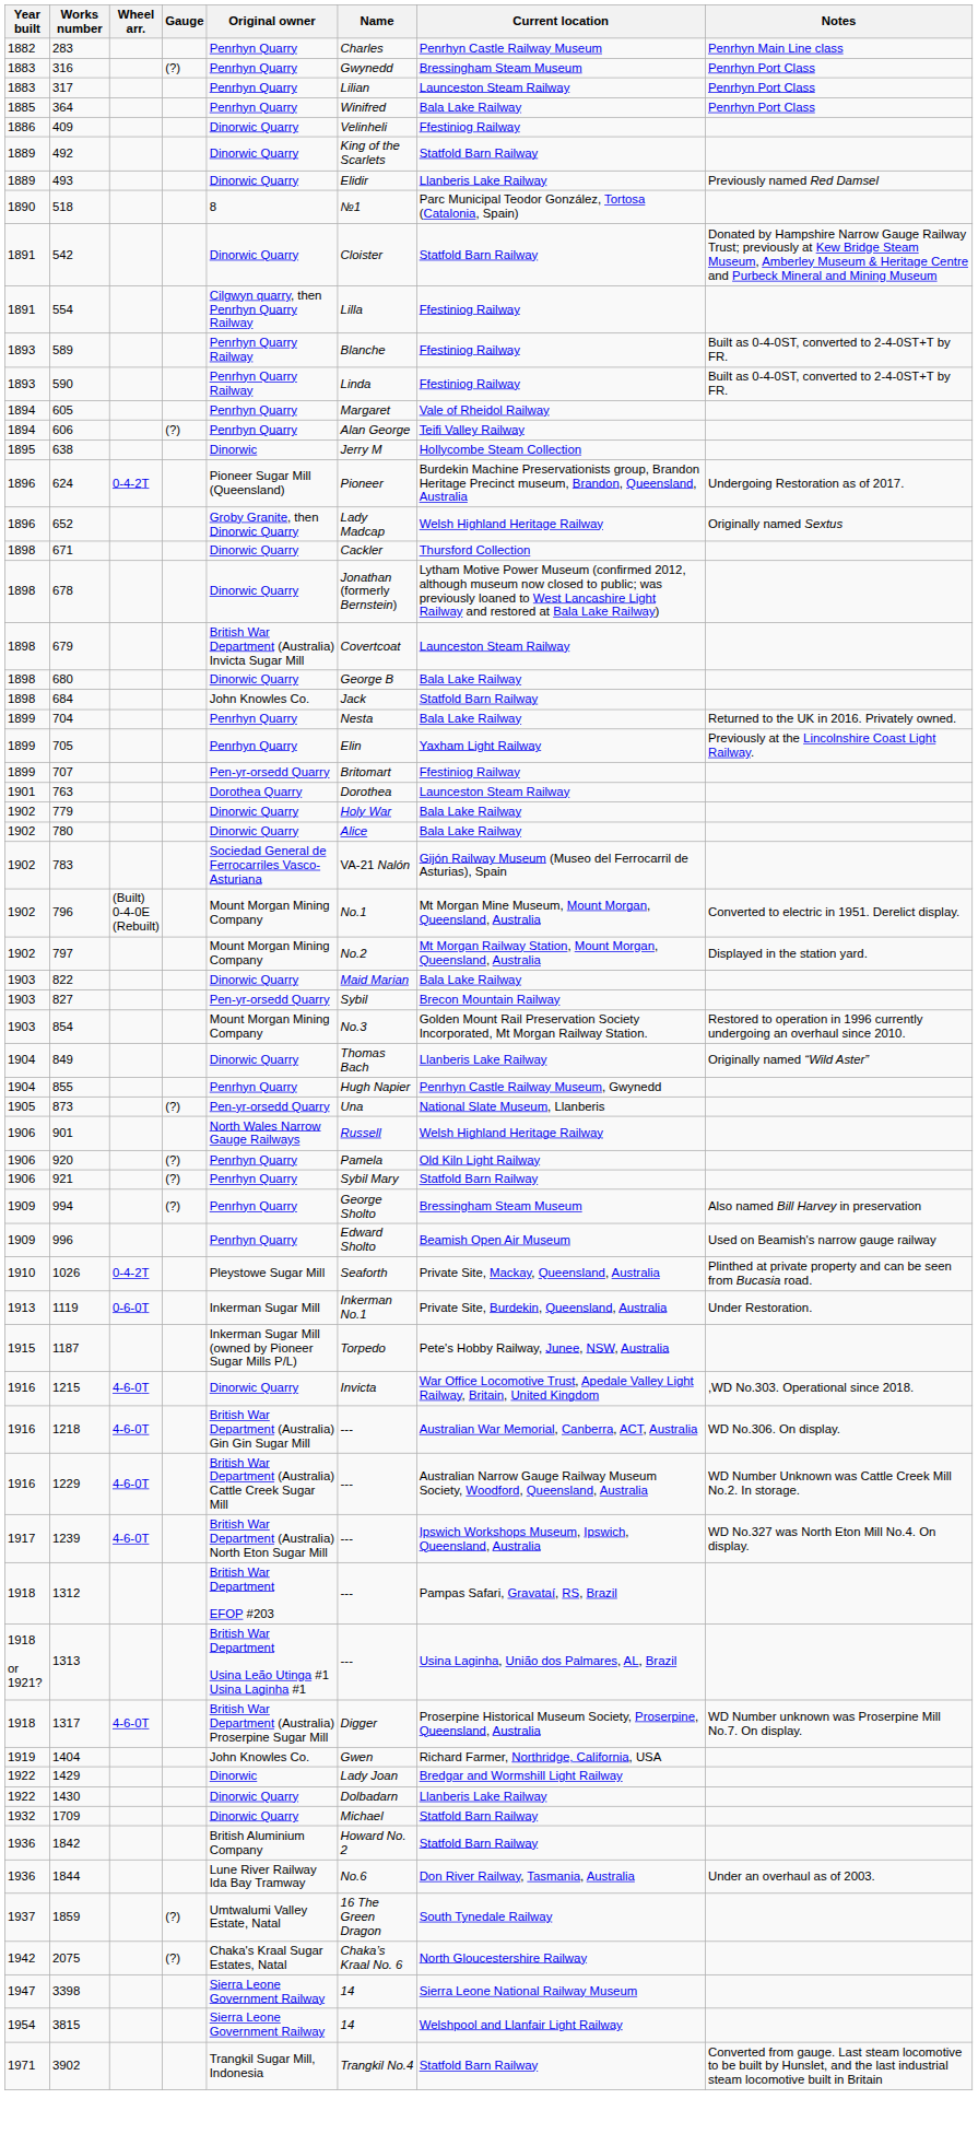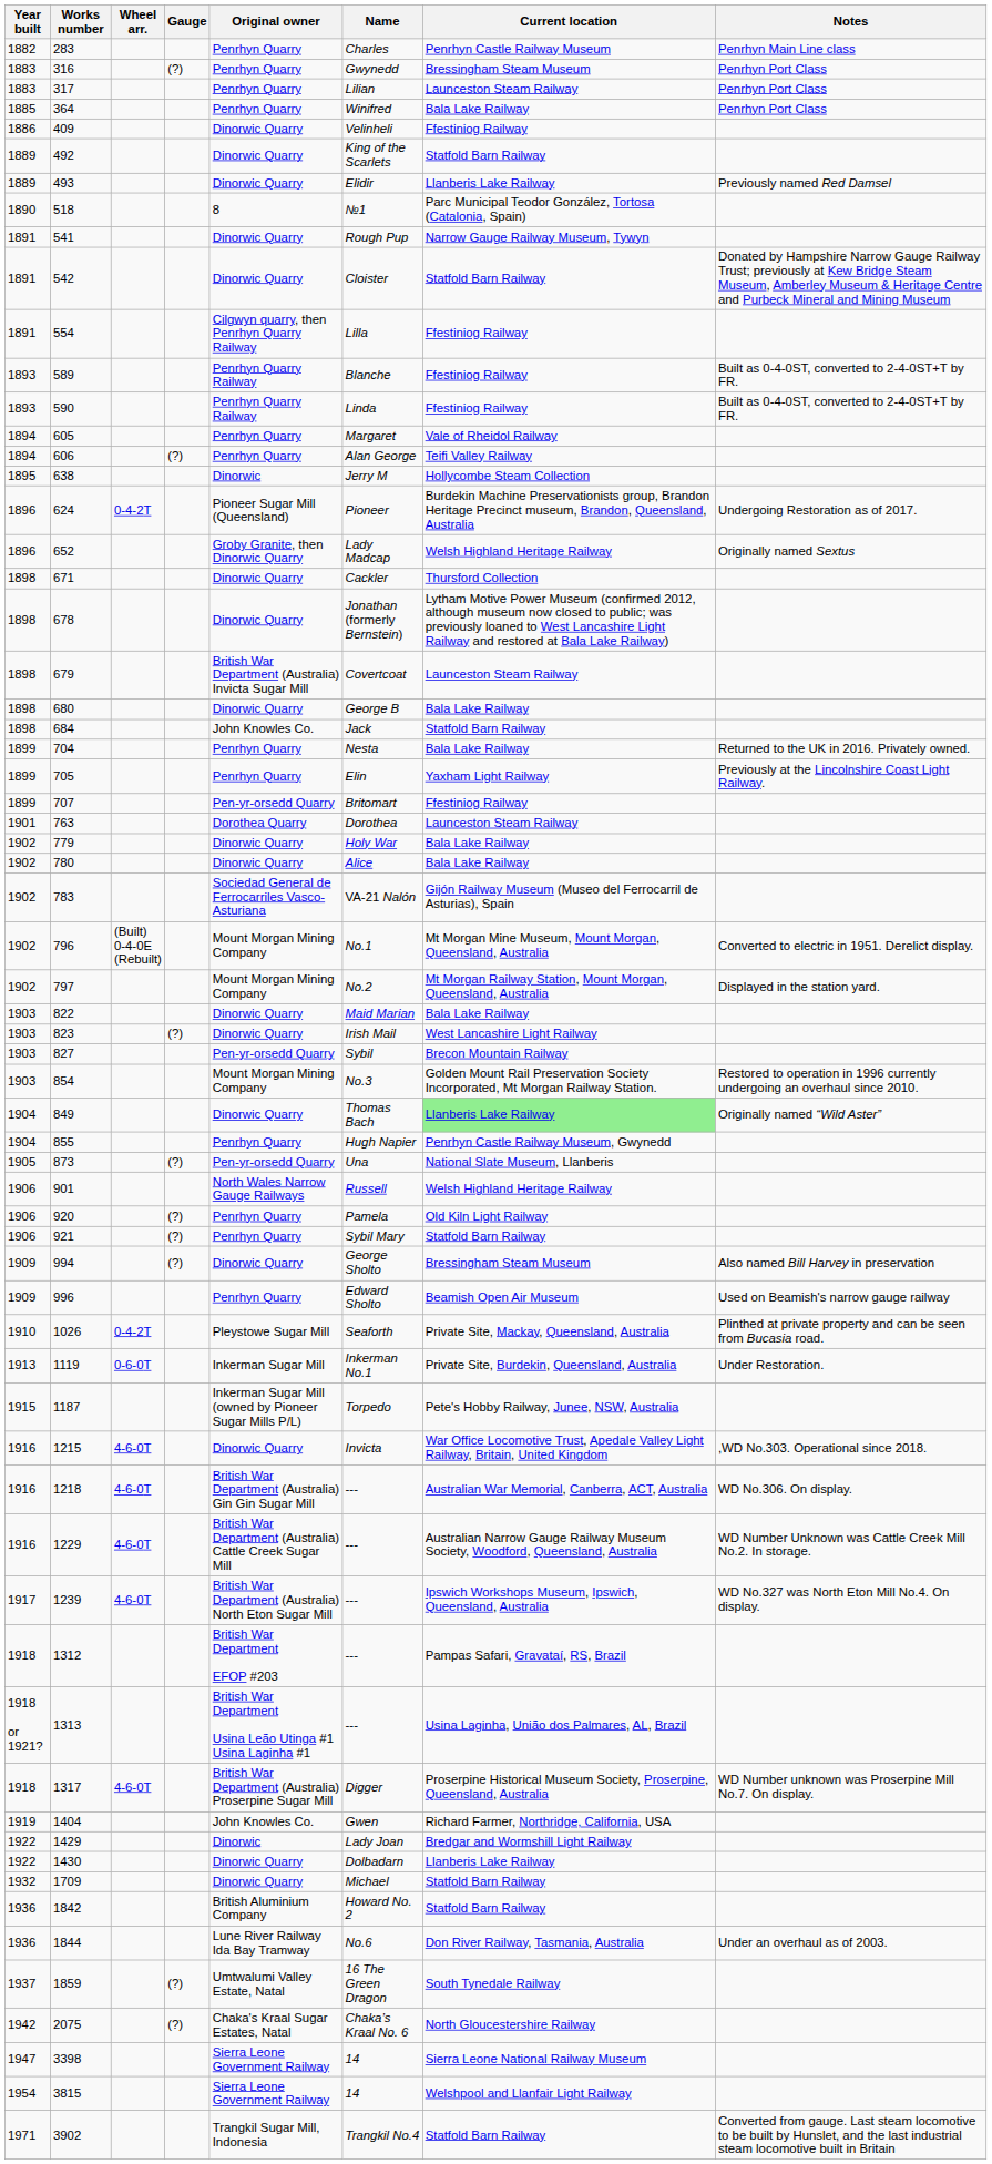+ row: 1891 | 541 | Dinorwic Quarry | Rough Pup | Narrow Gauge Railway Museum, Tywyn
+ row: 1903 | 823 | (?) | Dinorwic Quarry | Irish Mail | West Lancashire Light Railway
849 | Current location: no background -> lightgreen background
994 | Original owner: Penrhyn Quarry -> Dinorwic Quarry
